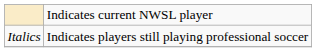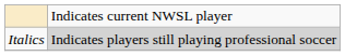Italics | column 2: no background -> lightgrey background
